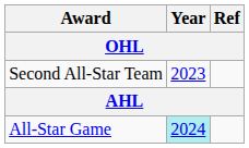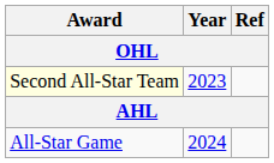row 3 | Award: no background -> lightyellow background
row 5 | Year: paleturquoise background -> no background
